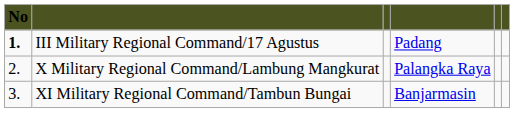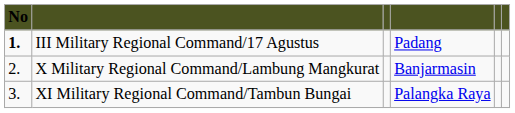X Military Regional Command/Lambung Mangkurat | column 4: Palangka Raya -> Banjarmasin
XI Military Regional Command/Tambun Bungai | column 4: Banjarmasin -> Palangka Raya
